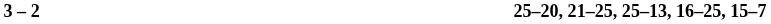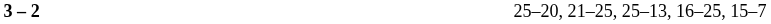row 1 | column 2: bold -> normal
